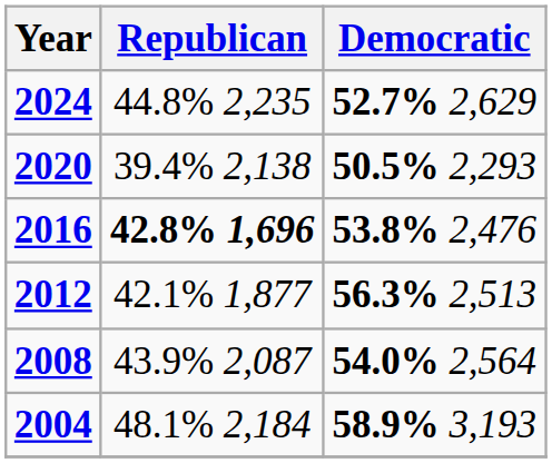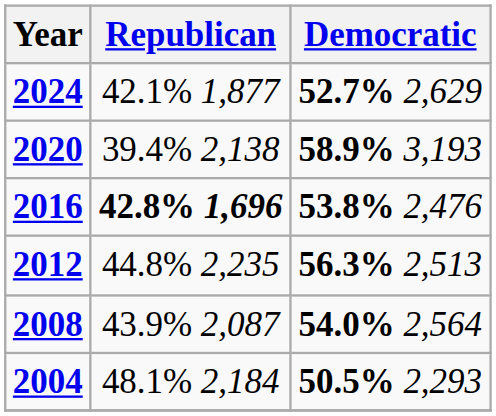2024 | Republican: 44.8% 2,235 -> 42.1% 1,877
2020 | Democratic: 50.5% 2,293 -> 58.9% 3,193
2012 | Republican: 42.1% 1,877 -> 44.8% 2,235
2004 | Democratic: 58.9% 3,193 -> 50.5% 2,293
